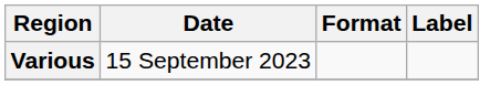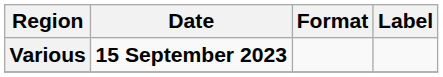Various | Date: normal -> bold
